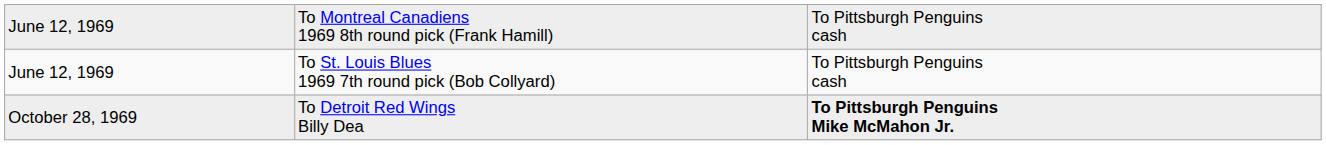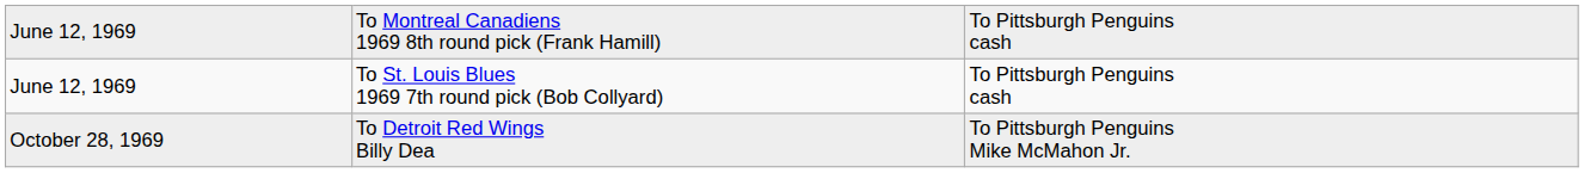October 28, 1969 | column 3: bold -> normal
